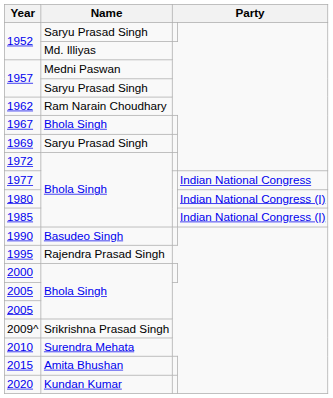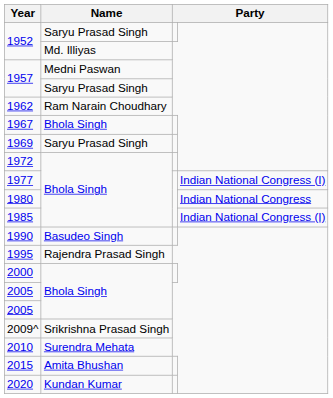1977 | column 4: Indian National Congress -> Indian National Congress (I)
1980 | column 4: Indian National Congress (I) -> Indian National Congress
